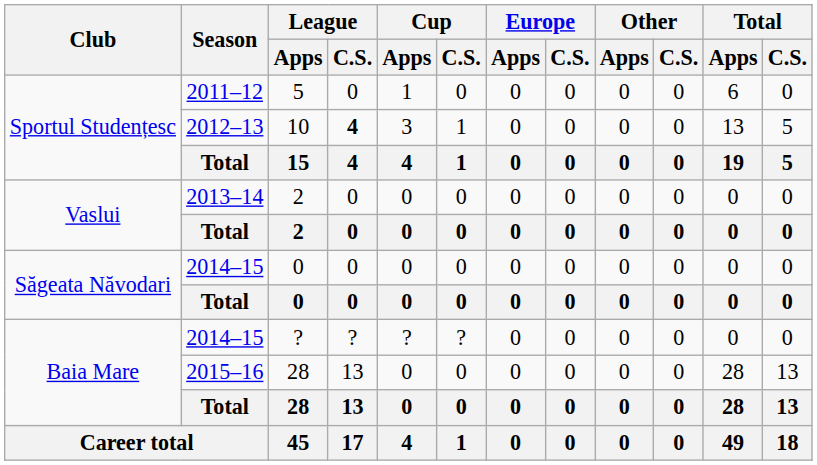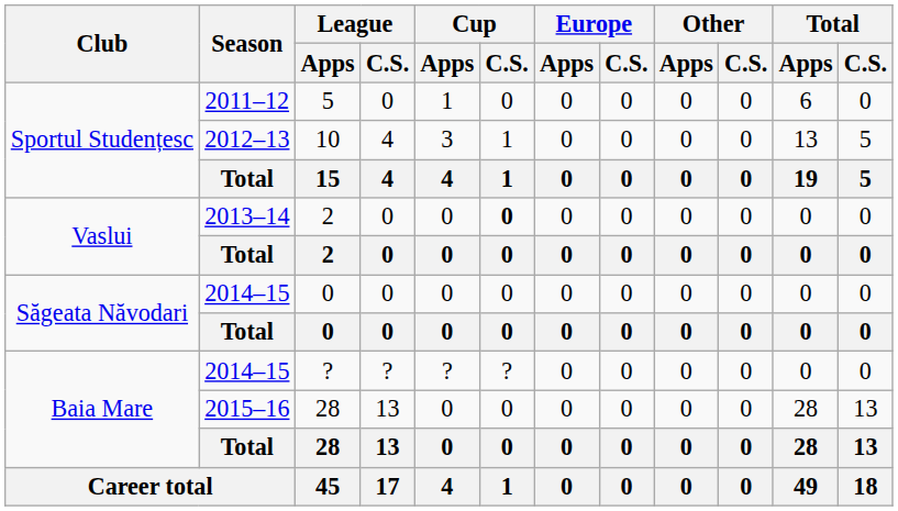10 | League / C.S.: bold -> normal
2013–14 / 2 | Cup / C.S.: normal -> bold
